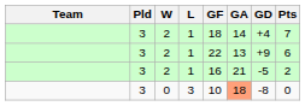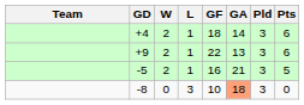columns swapped: Pld <-> GD
row 2 | Pts: 7 -> 6
row 4 | Pts: 2 -> 5
